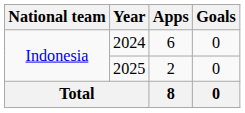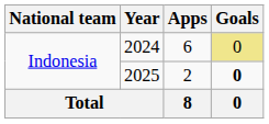2024 | Goals: no background -> khaki background
2025 | Goals: normal -> bold
